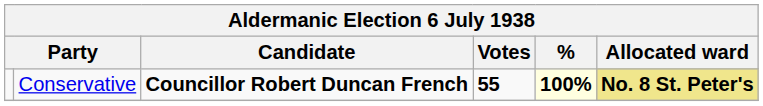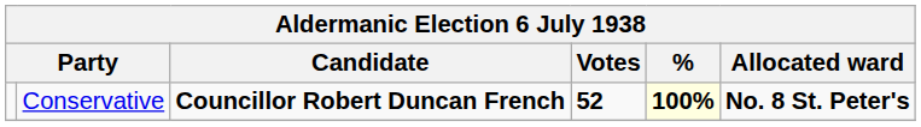Conservative | Votes: 55 -> 52
Conservative | Allocated ward: khaki background -> no background
